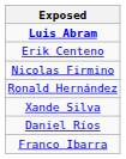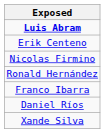row 6 | column 1: Xande Silva -> Franco Ibarra
row 8 | column 1: Franco Ibarra -> Xande Silva
